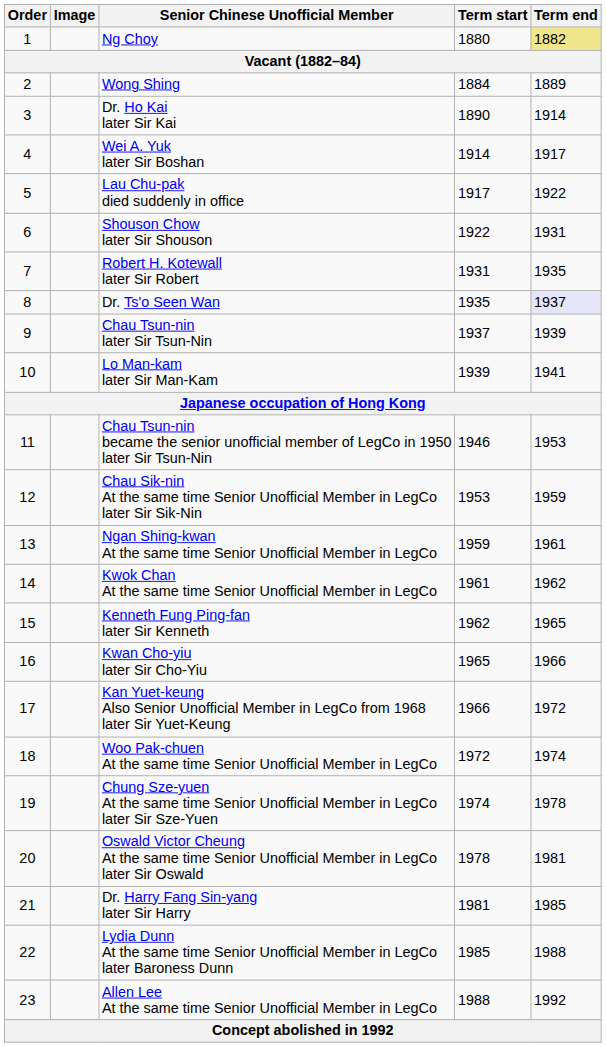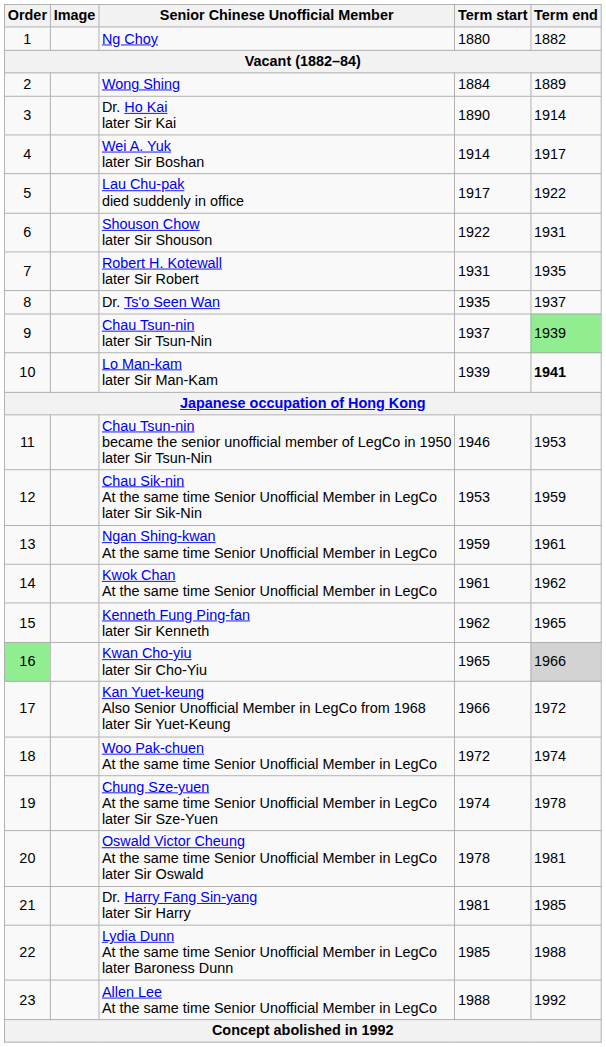Ng Choy | Term end: khaki background -> no background
Dr. Ts'o Seen Wan | Term end: lavender background -> no background
Chau Tsun-nin later Sir Tsun-Nin | Term end: no background -> lightgreen background
Lo Man-kam later Sir Man-Kam | Term end: normal -> bold
Kwan Cho-yiu later Sir Cho-Yiu | Order: no background -> lightgreen background
Kwan Cho-yiu later Sir Cho-Yiu | Term end: no background -> lightgrey background
